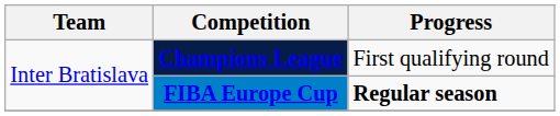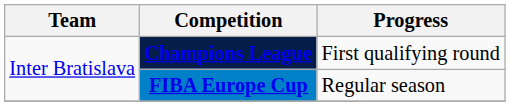FIBA Europe Cup | Progress: bold -> normal
